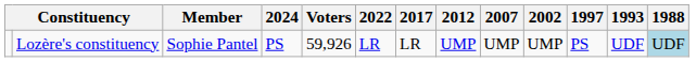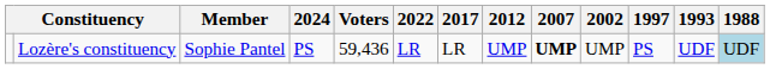Lozère's constituency | Voters: 59,926 -> 59,436
Lozère's constituency | 2007: normal -> bold
